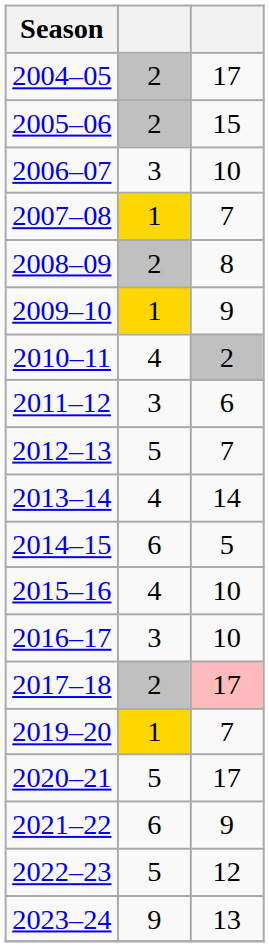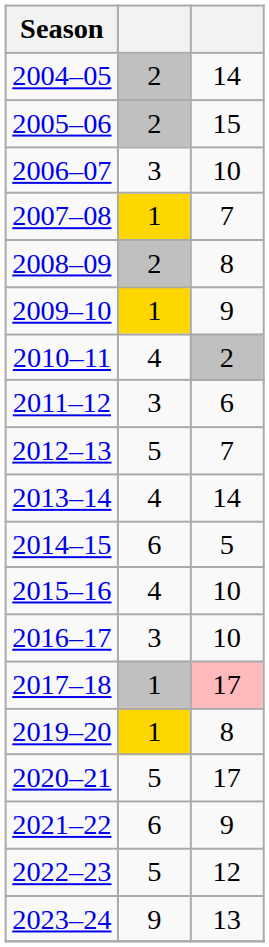2004–05 | column 3: 17 -> 14
2017–18 | column 2: 2 -> 1
2019–20 | column 3: 7 -> 8
